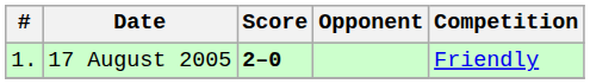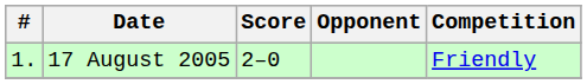17 August 2005 | Score: bold -> normal
